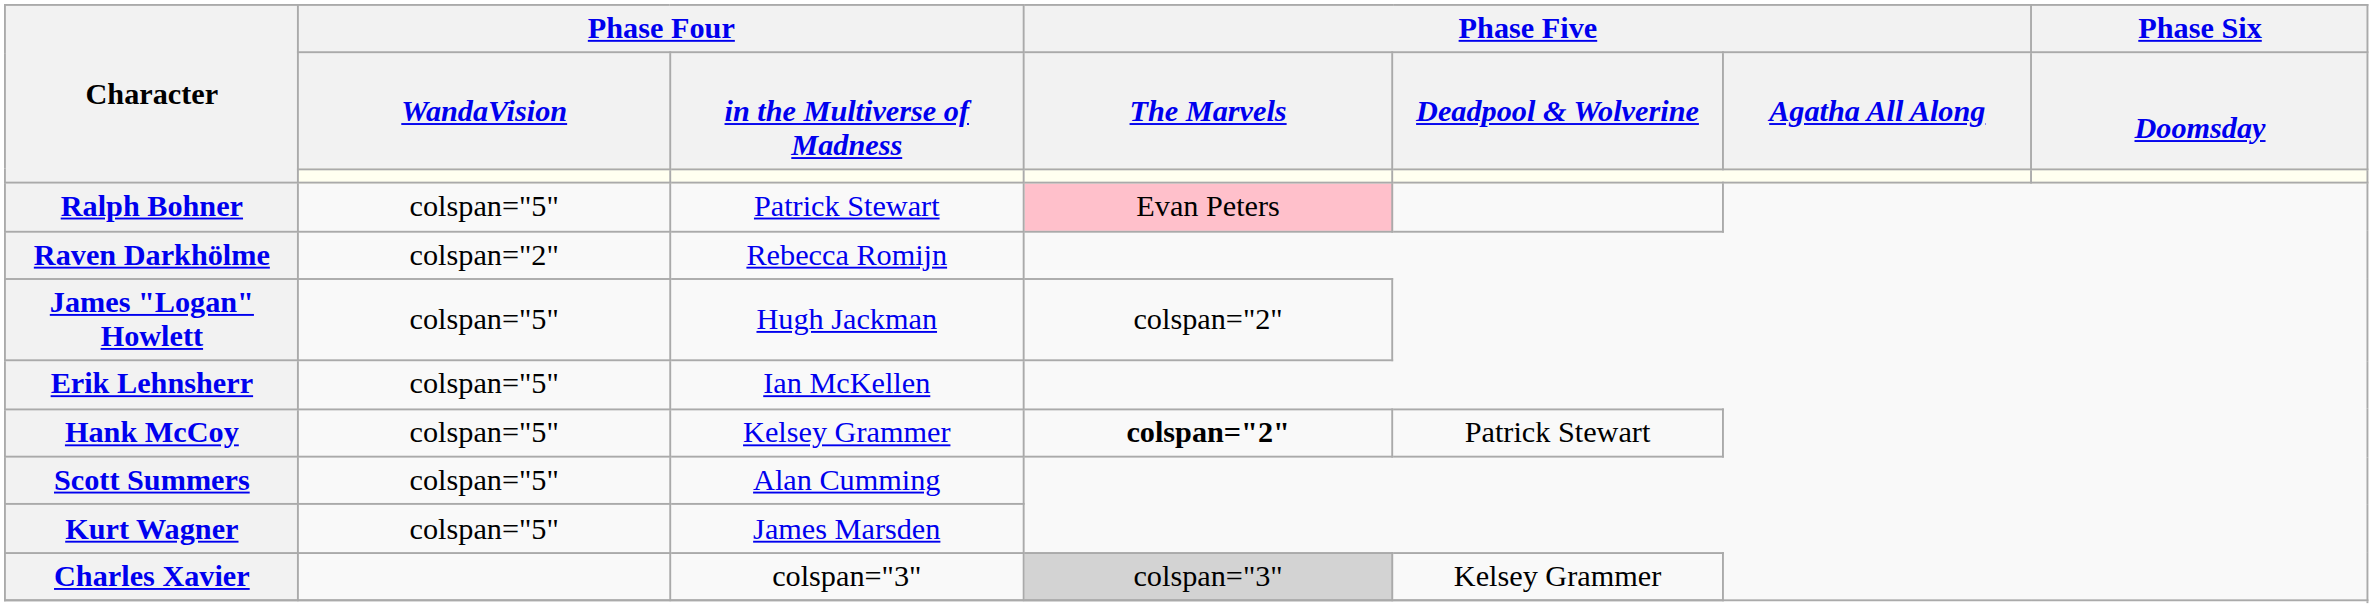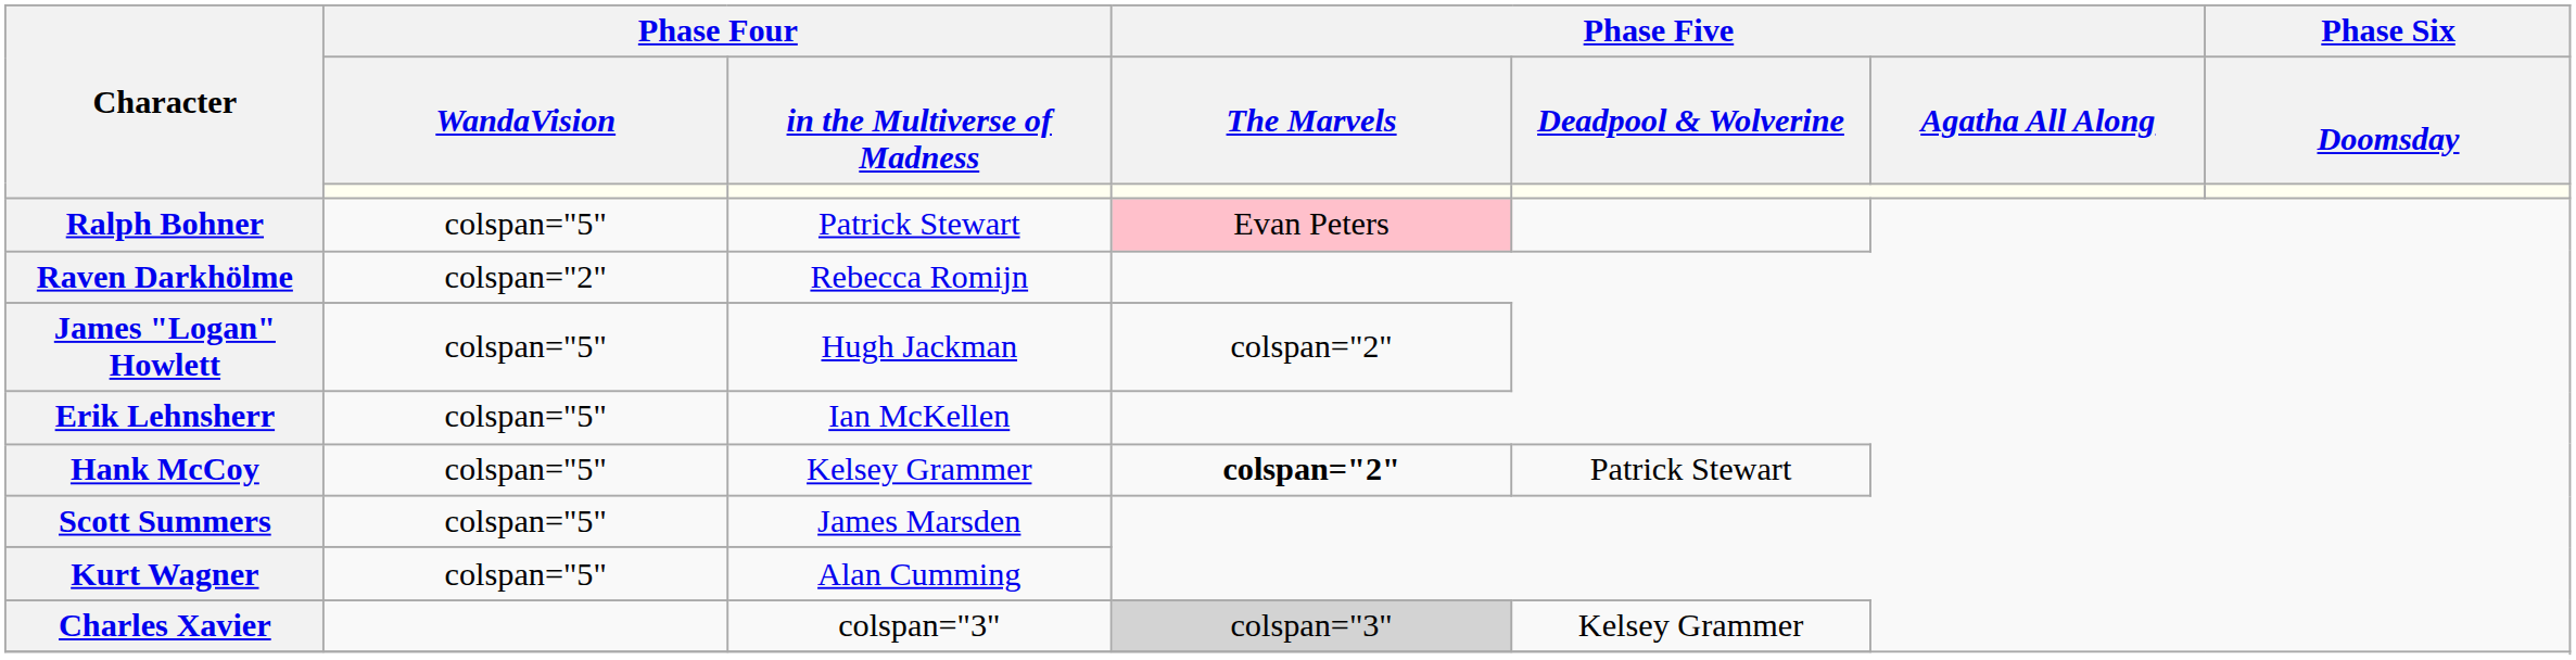Scott Summers | Phase Four / in the Multiverse of Madness: Alan Cumming -> James Marsden
Kurt Wagner | Phase Four / in the Multiverse of Madness: James Marsden -> Alan Cumming
